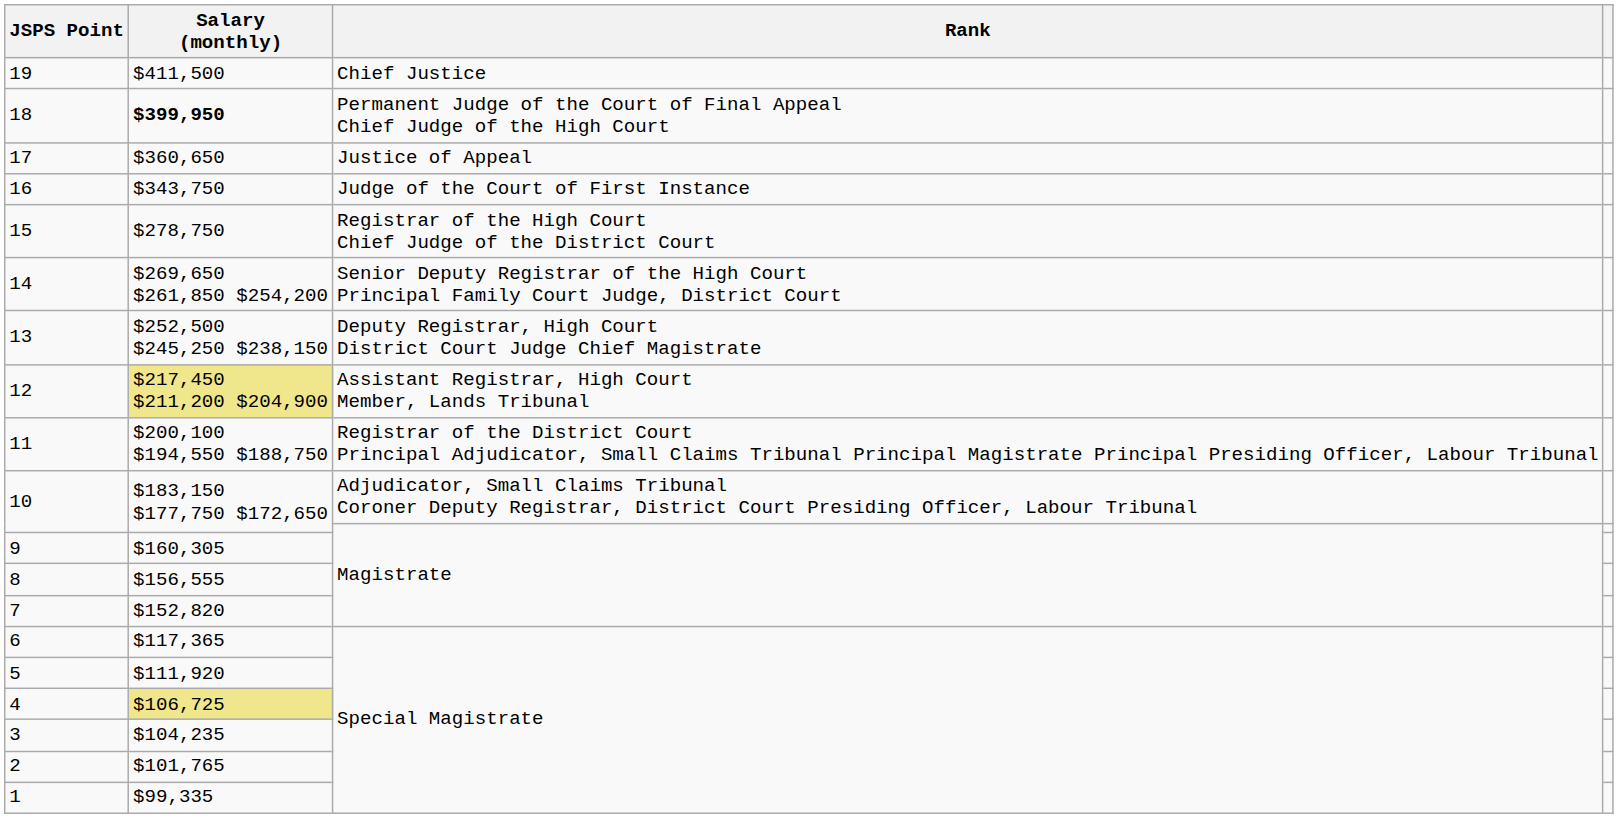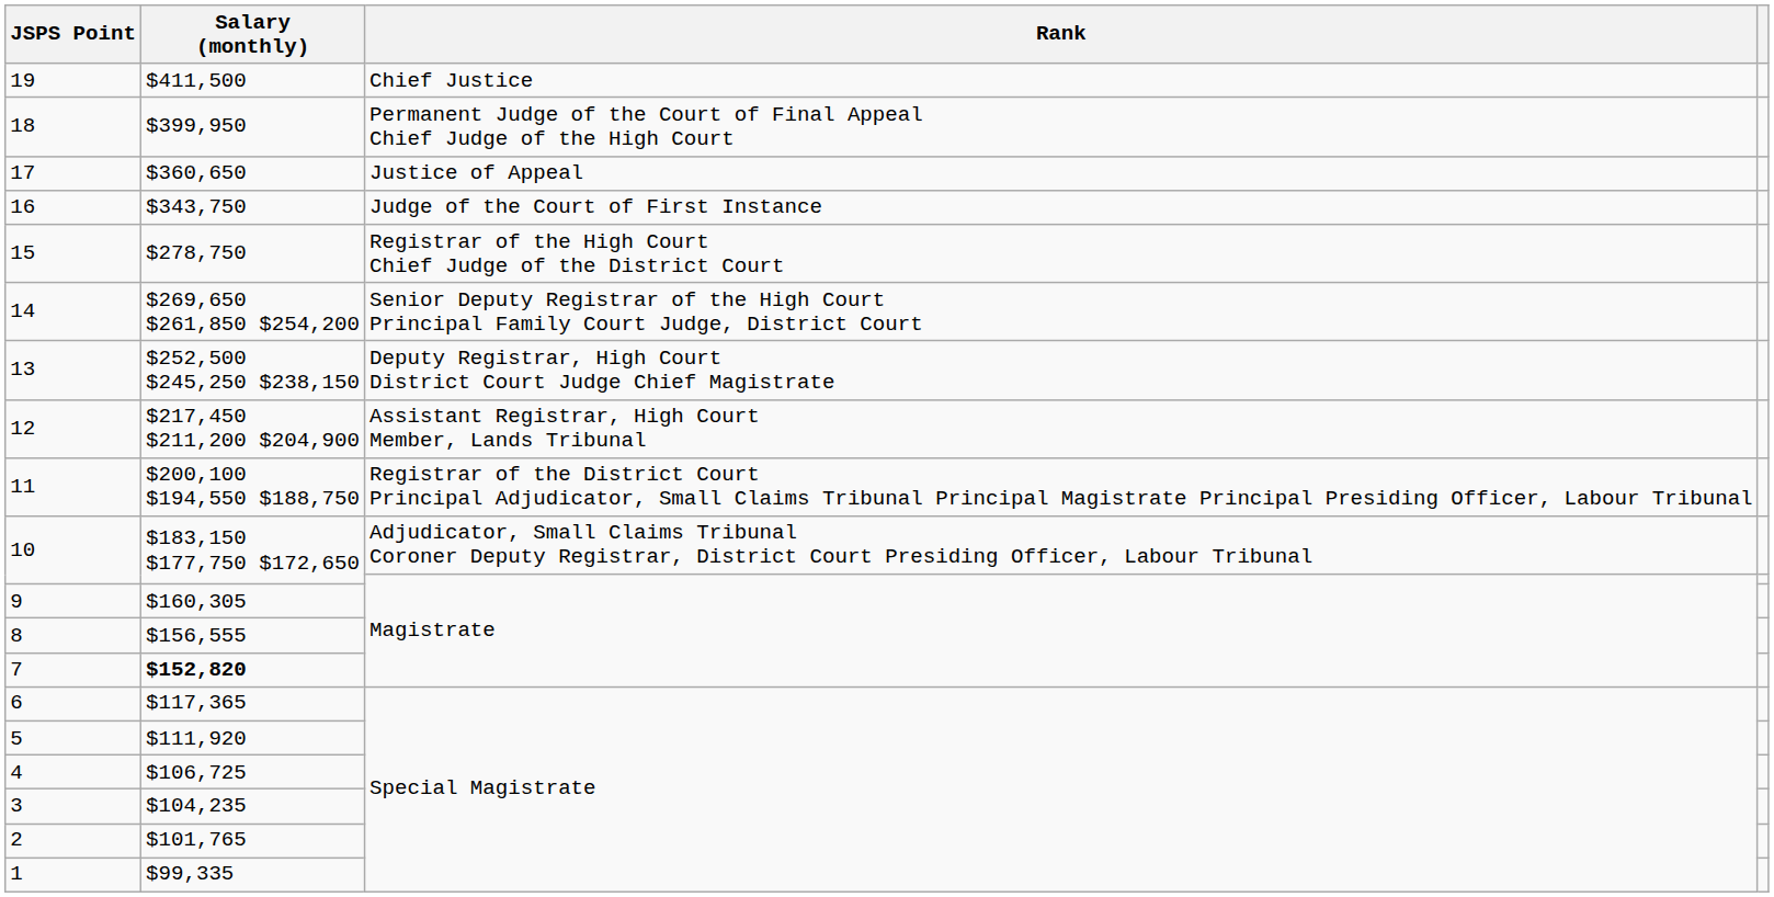18 | Salary (monthly): bold -> normal
12 | Salary (monthly): khaki background -> no background
7 | Salary (monthly): normal -> bold
4 | Salary (monthly): khaki background -> no background
